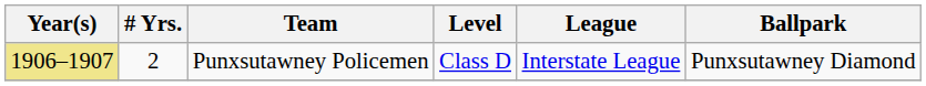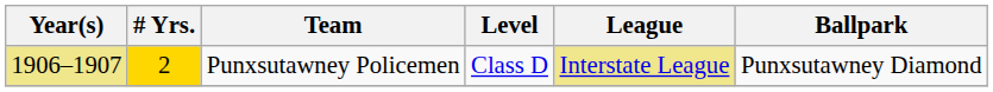Punxsutawney Policemen | # Yrs.: no background -> gold background
Punxsutawney Policemen | League: no background -> khaki background
